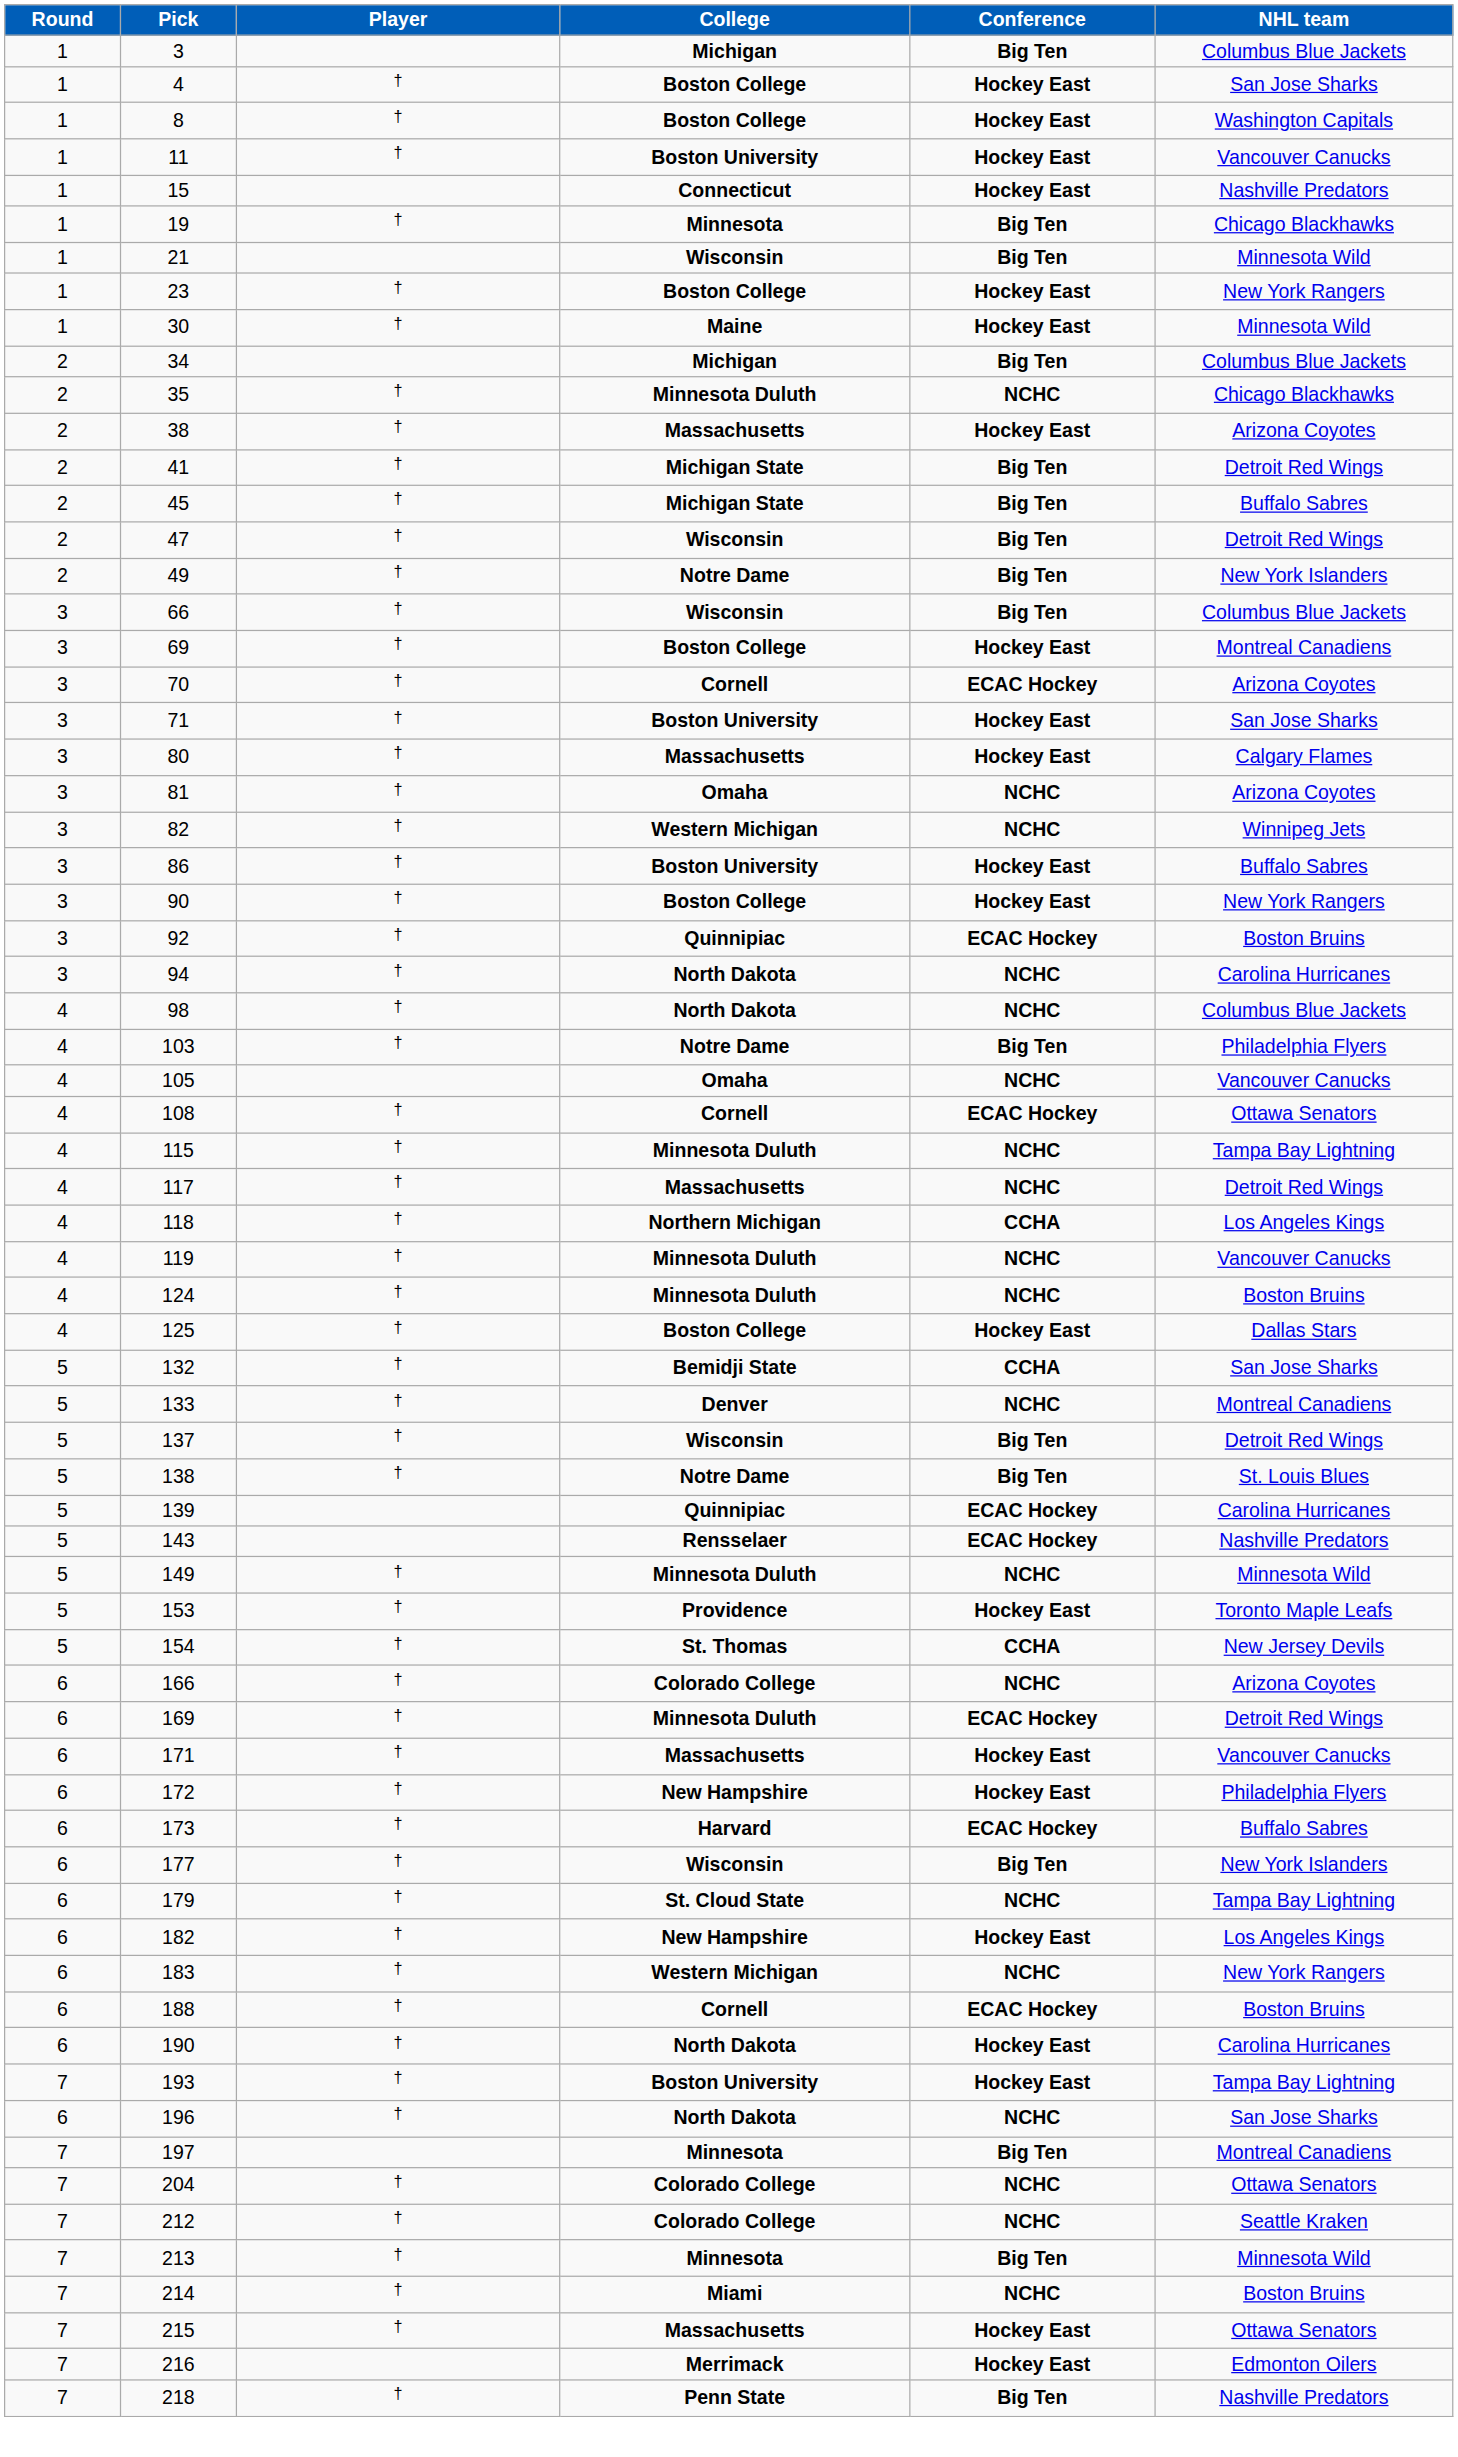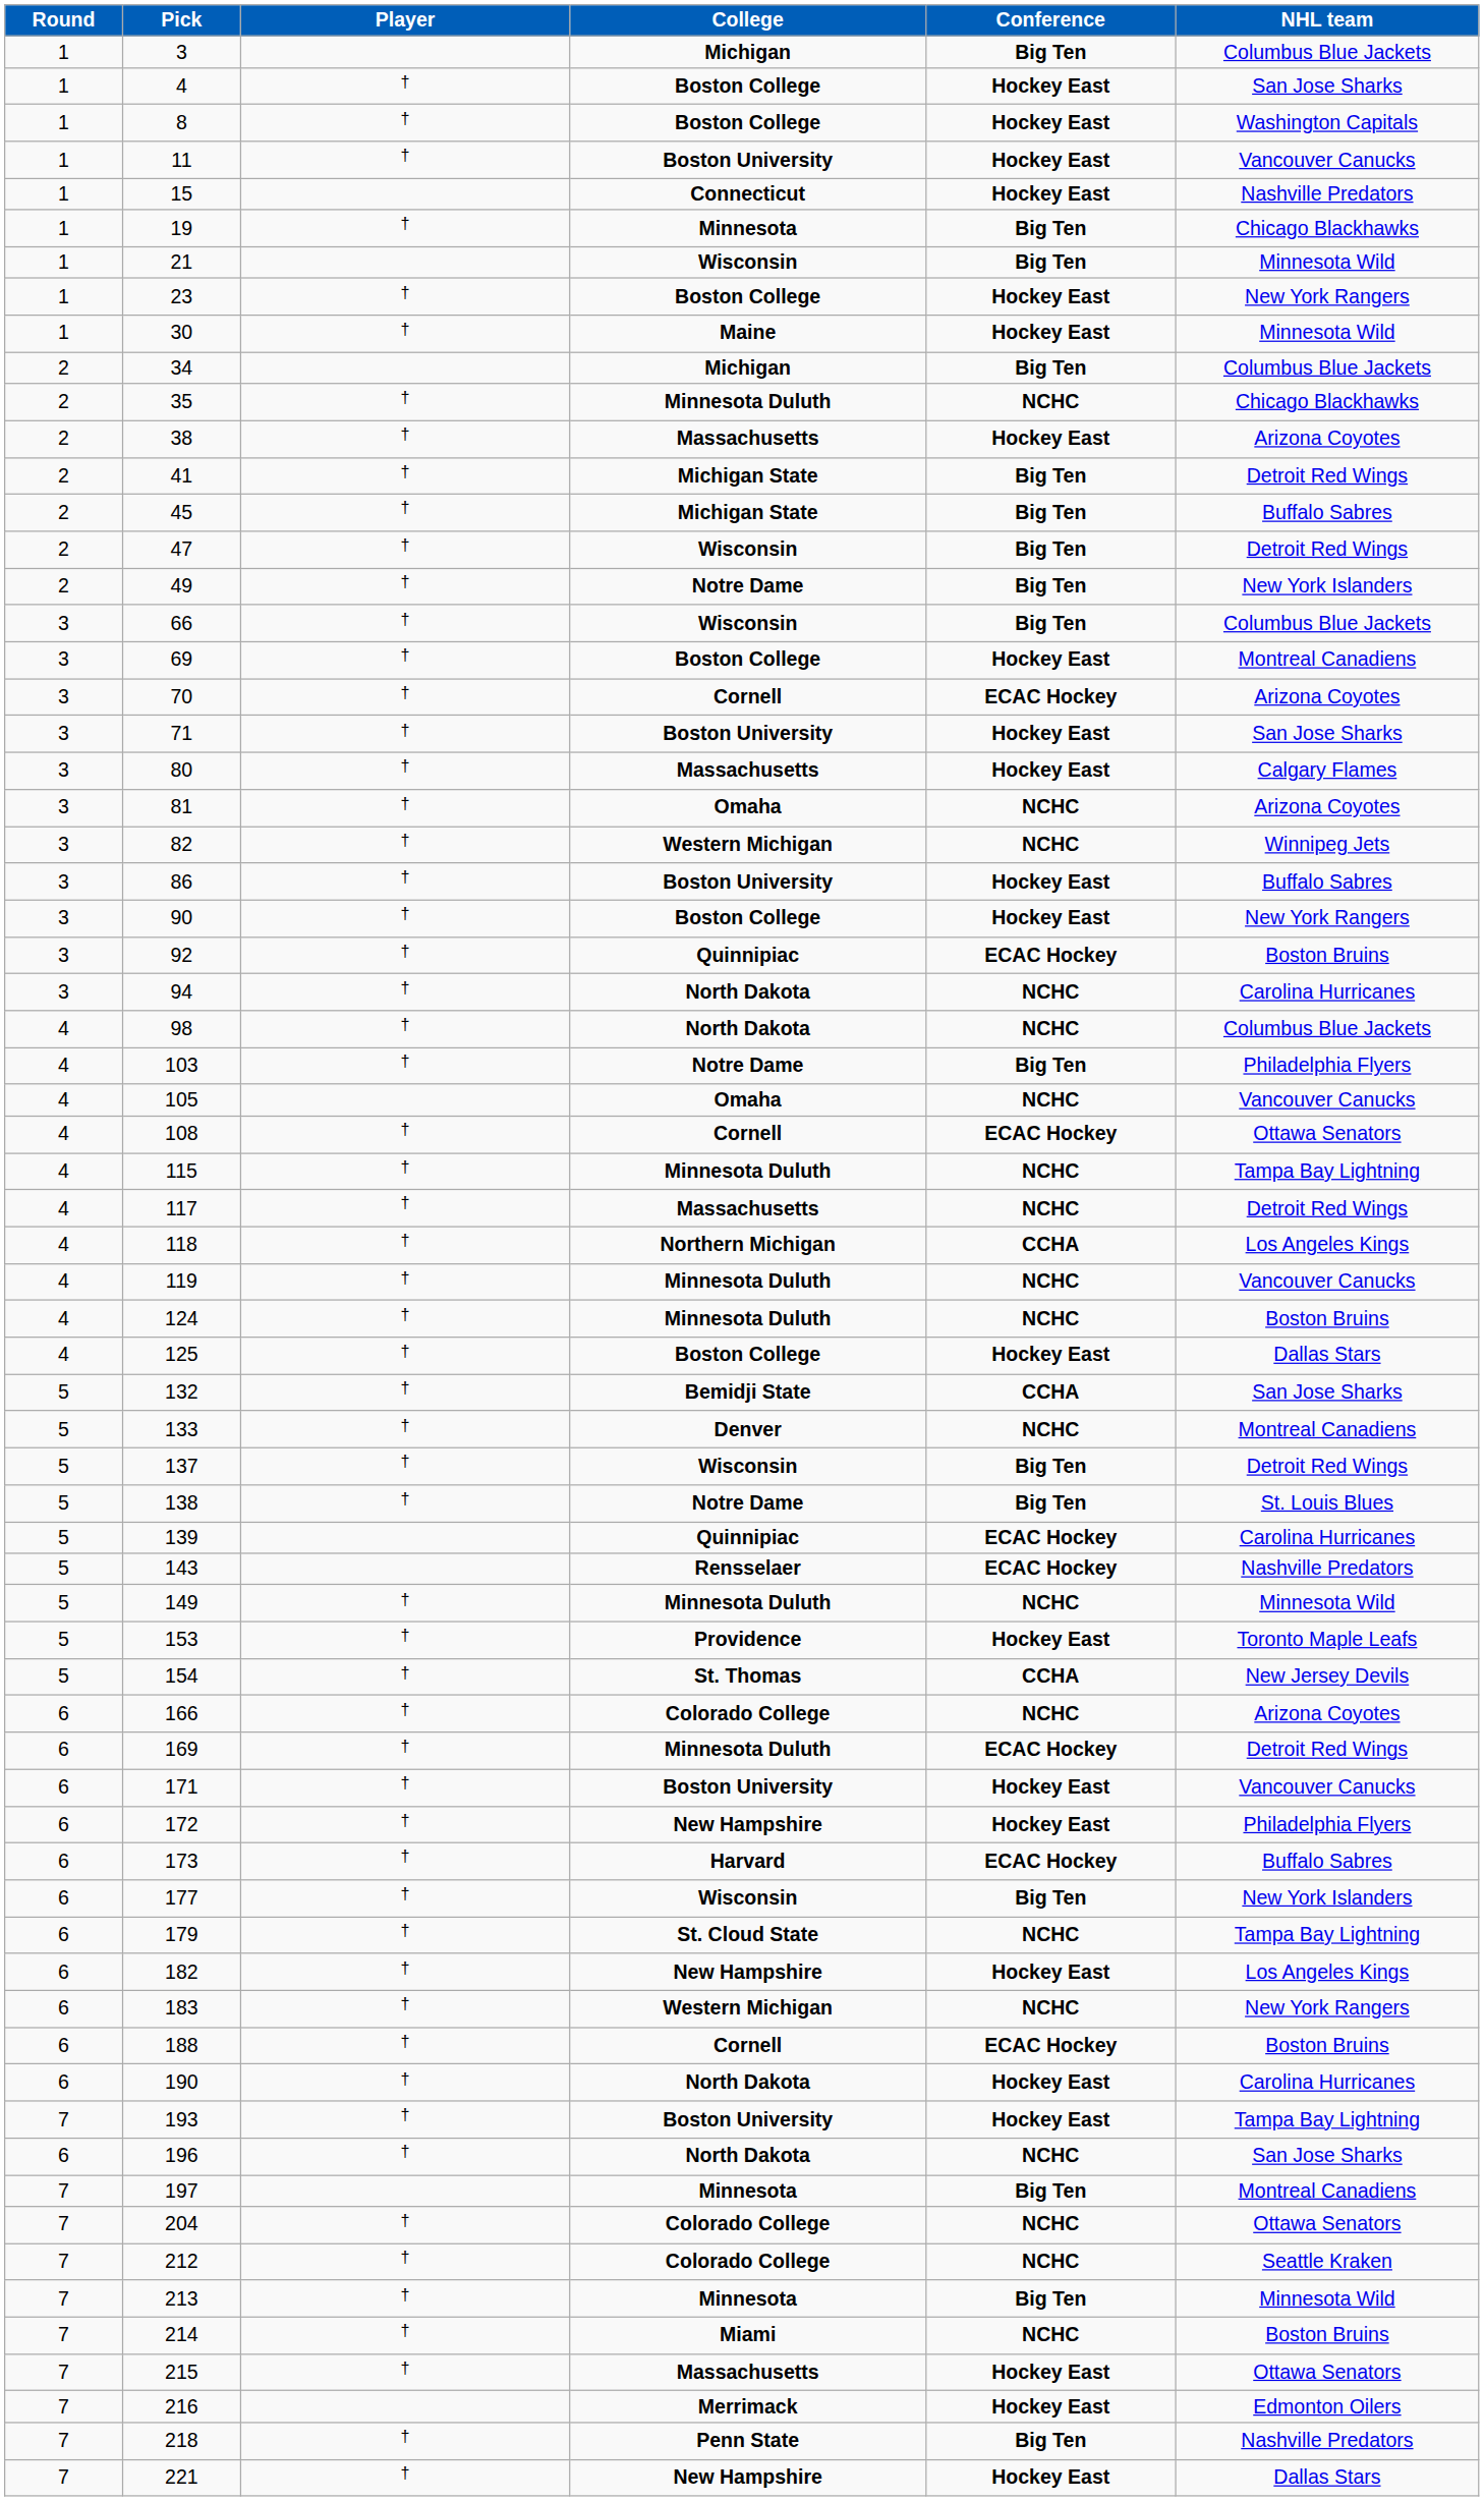171 | College: Massachusetts -> Boston University
+ row: 7 | 221 | † | New Hampshire | Hockey East | Dallas Stars
